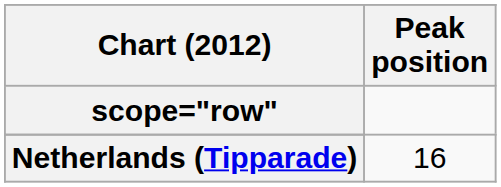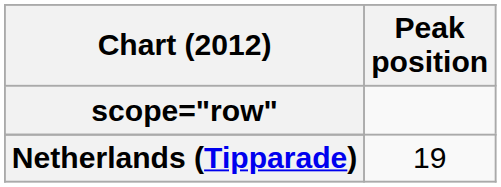Netherlands (Tipparade) | Peak position: 16 -> 19
